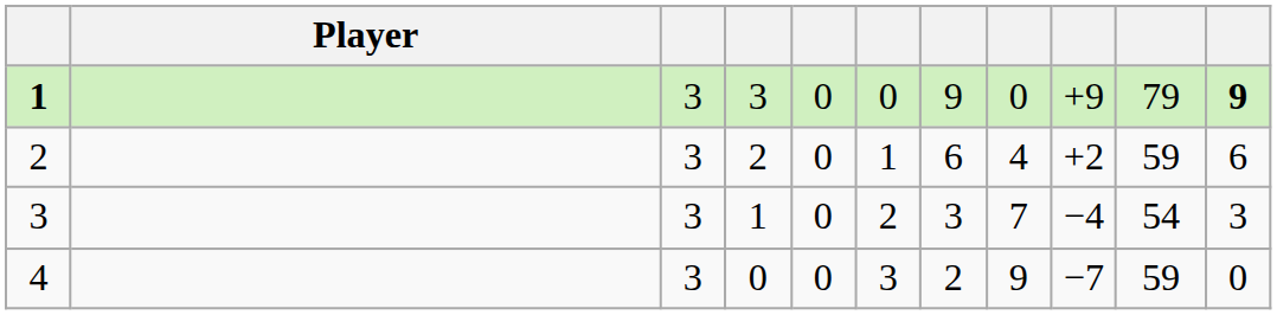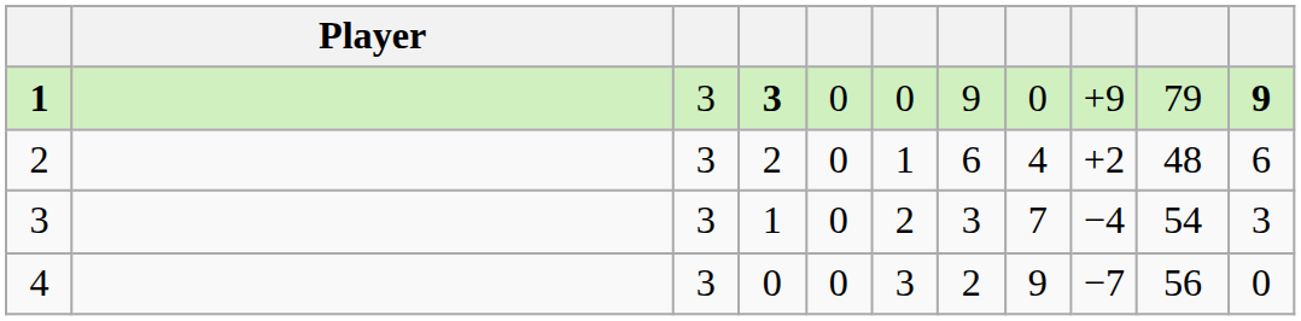row 2 | column 4: normal -> bold
row 3 | column 10: 59 -> 48
row 5 | column 10: 59 -> 56
